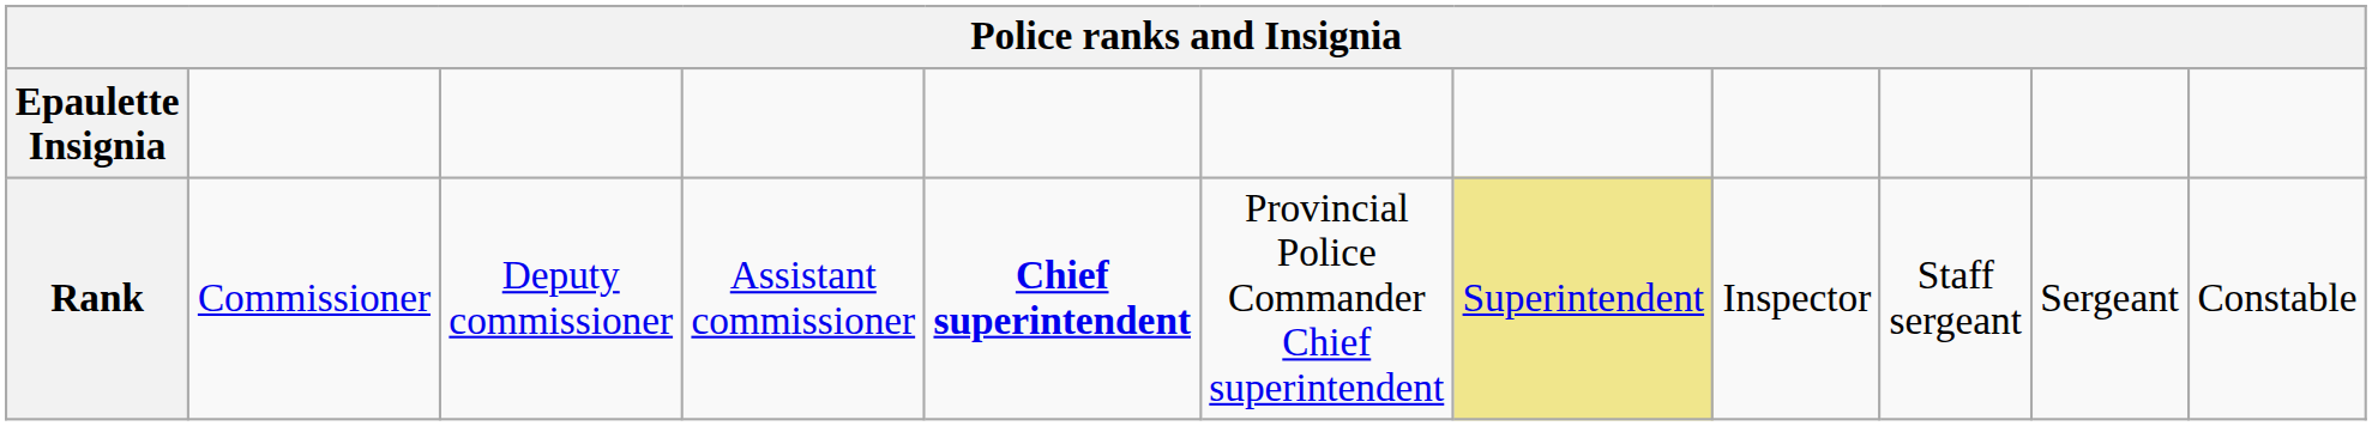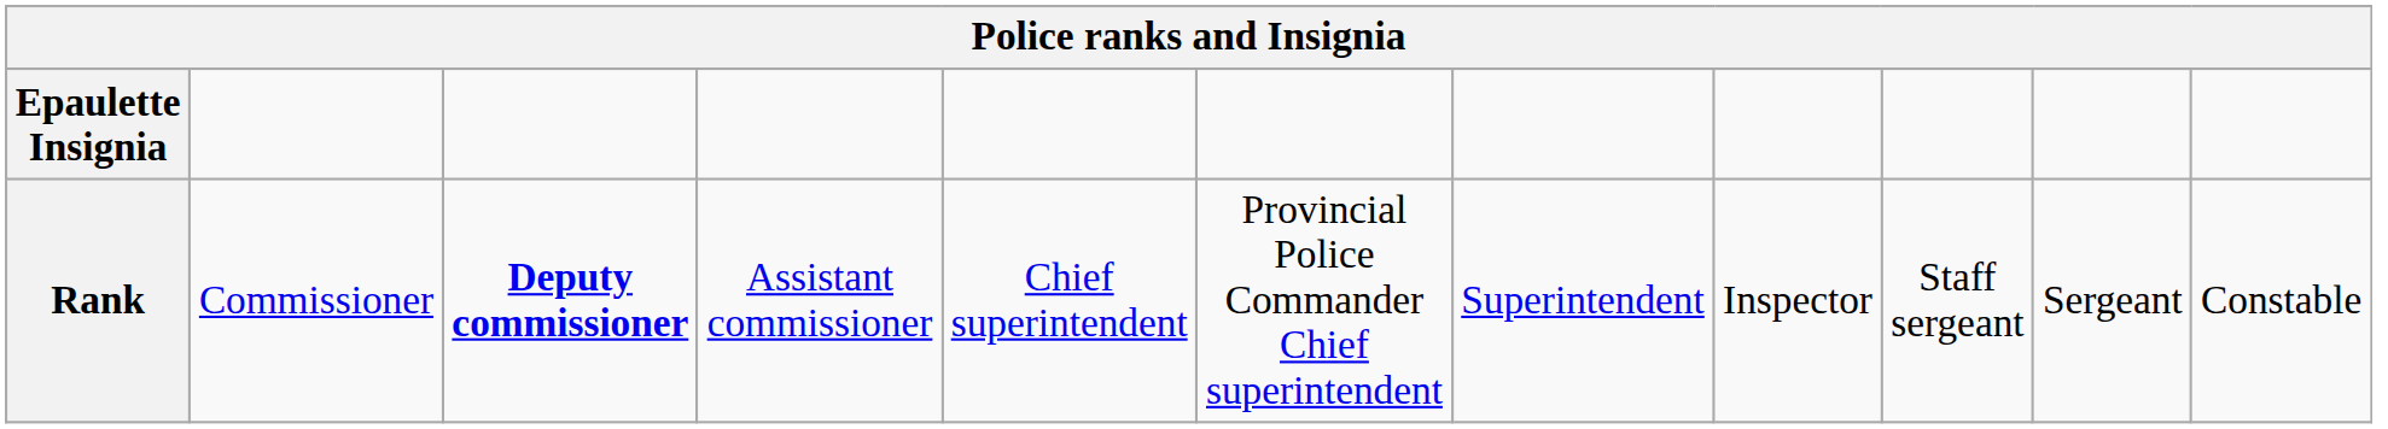Rank | column 3: normal -> bold
Rank | column 5: bold -> normal
Rank | column 7: khaki background -> no background
